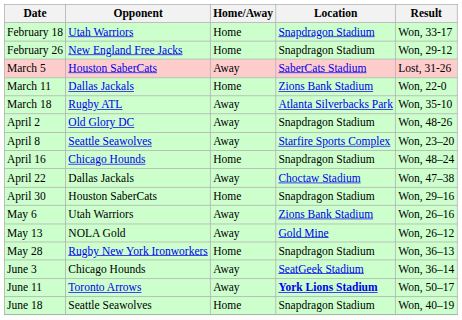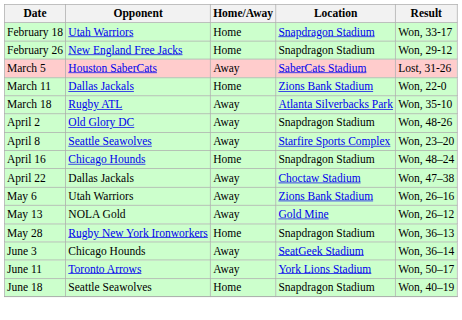- row: April 30 | Houston SaberCats | Home | Snapdragon Stadium | Won, 29–16
June 11 | Location: bold -> normal
